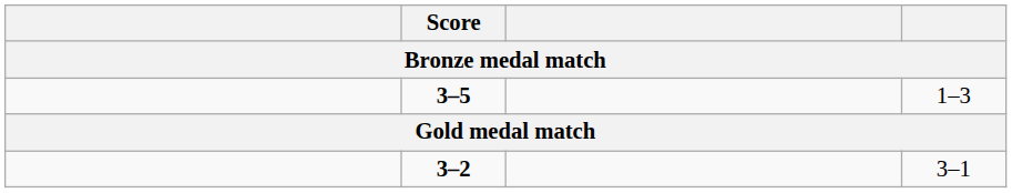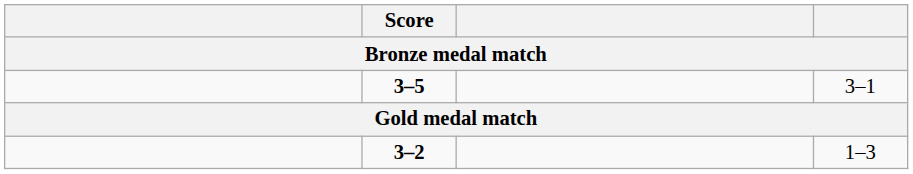3–5 | column 4: 1–3 -> 3–1
3–2 | column 4: 3–1 -> 1–3
